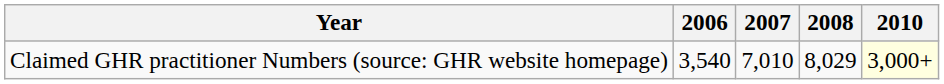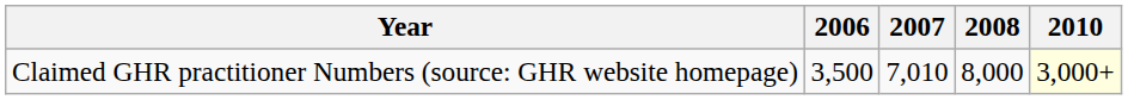row 2 | 2006: 3,540 -> 3,500
row 2 | 2008: 8,029 -> 8,000
